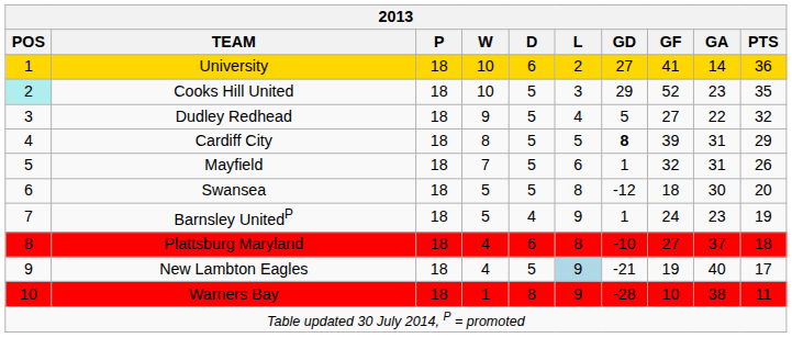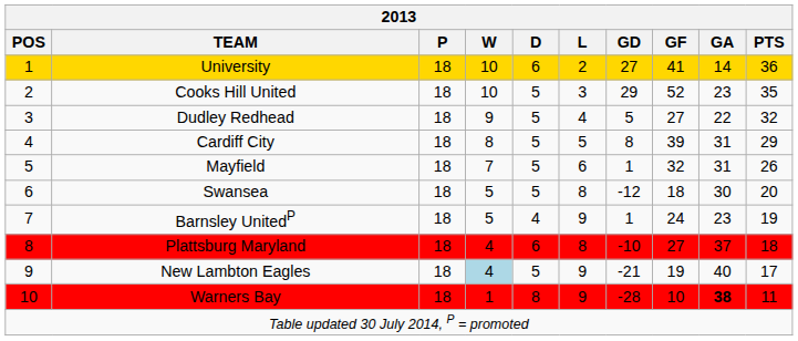Cooks Hill United | POS: paleturquoise background -> no background
Cardiff City | GD: bold -> normal
New Lambton Eagles | W: no background -> lightblue background
New Lambton Eagles | L: lightblue background -> no background
Warners Bay | GA: normal -> bold
